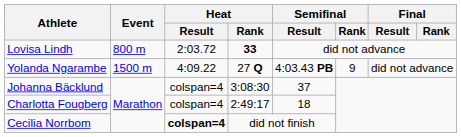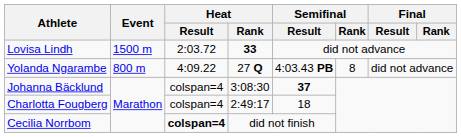Lovisa Lindh | Event: 800 m -> 1500 m
Yolanda Ngarambe | Event: 1500 m -> 800 m
Yolanda Ngarambe | Semifinal / Rank: 9 -> 8
Johanna Bäcklund | Semifinal / Result: normal -> bold
